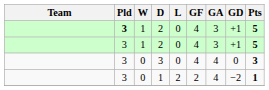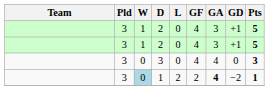row 2 | Pld: bold -> normal
row 5 | W: no background -> lightblue background
row 5 | GA: normal -> bold
